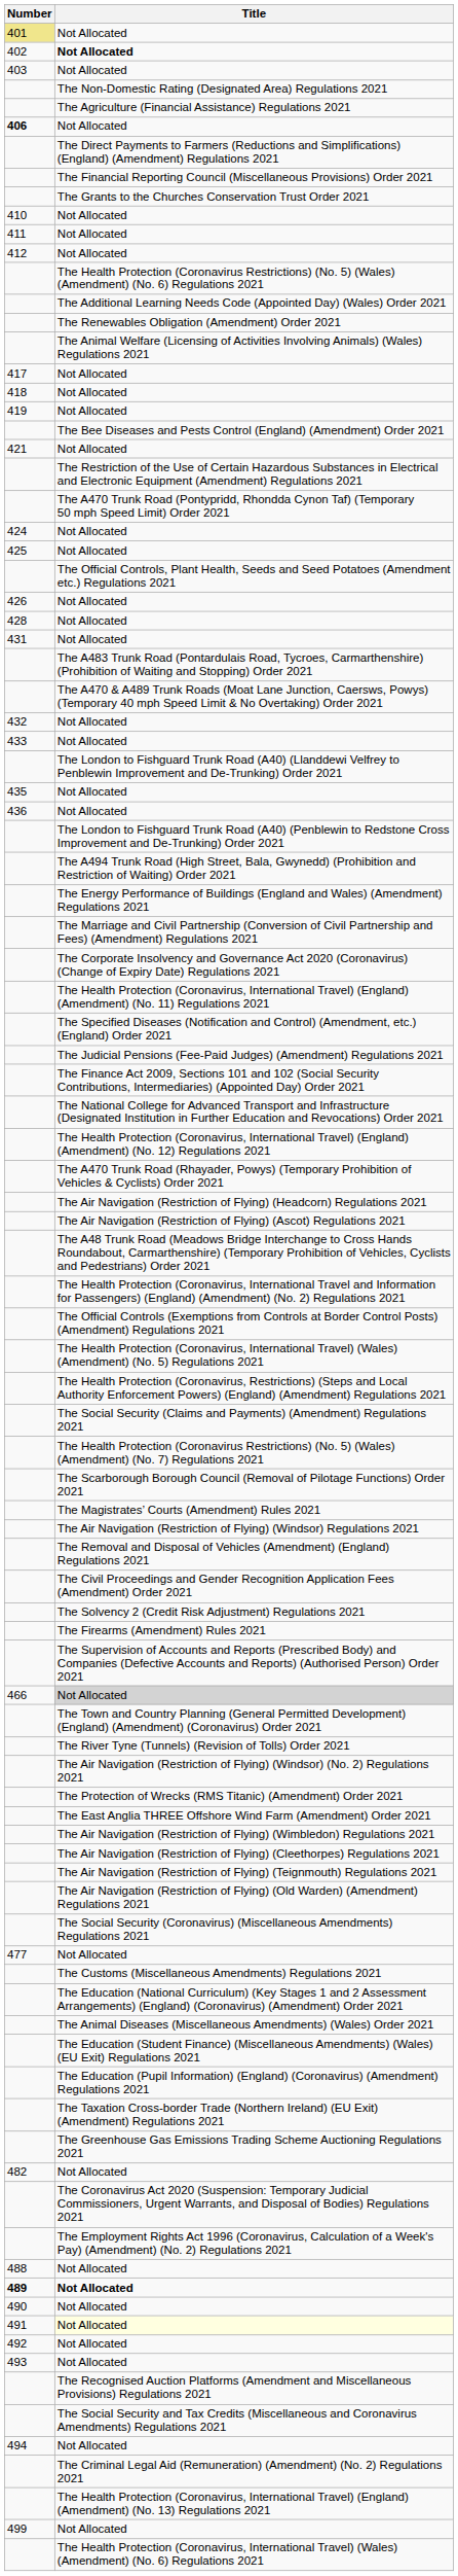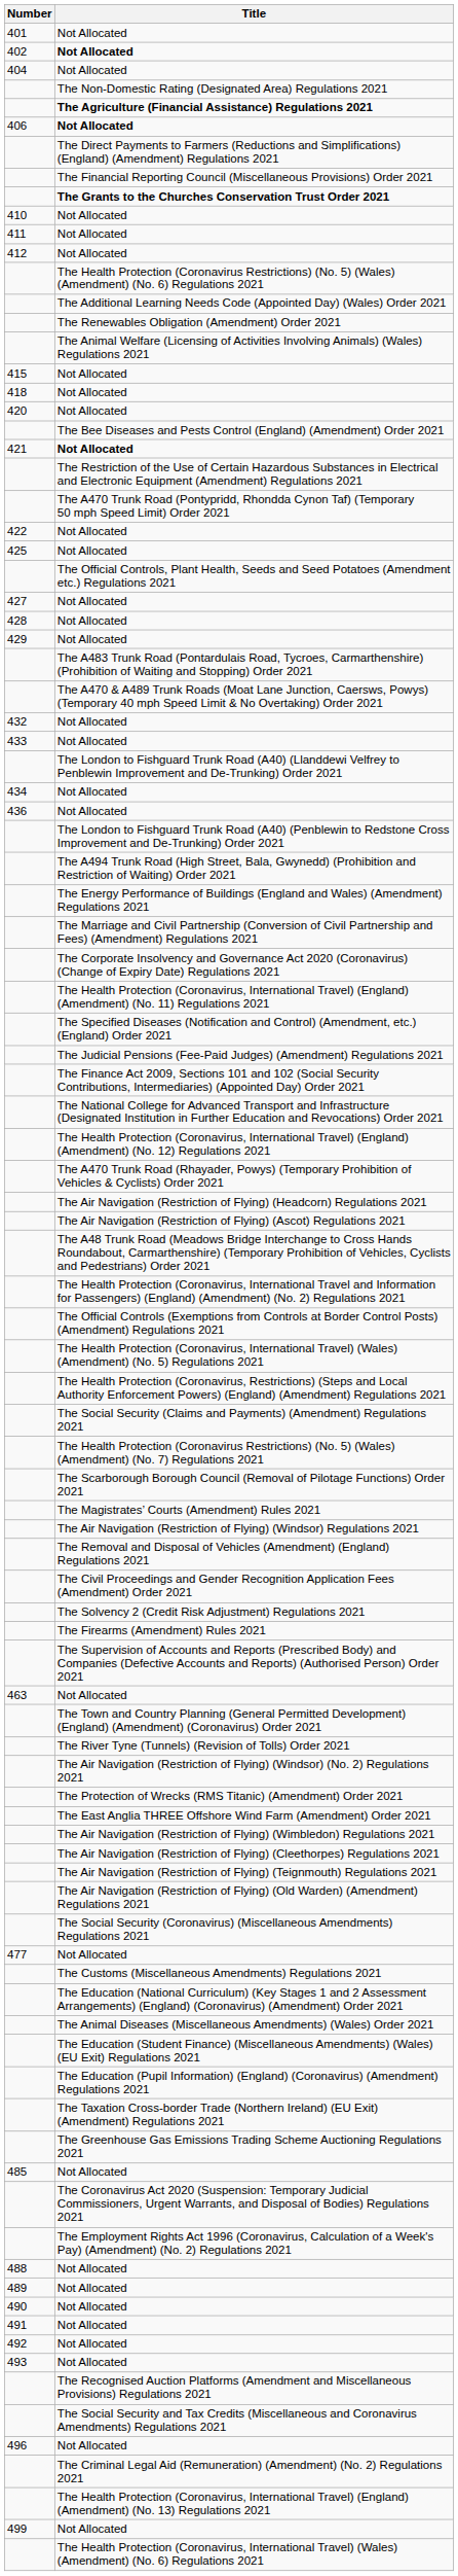row 2 | Number: khaki background -> no background
row 4 | Number: 403 -> 404
row 6 | Title: normal -> bold
row 7 | Number: bold -> normal
row 7 | Title: normal -> bold
row 10 | Title: normal -> bold
row 18 | Number: 417 -> 415
row 20 | Number: 419 -> 420
row 22 | Title: normal -> bold
row 25 | Number: 424 -> 422
row 28 | Number: 426 -> 427
row 30 | Number: 431 -> 429
row 36 | Number: 435 -> 434
row 67 | Number: 466 -> 463
row 67 | Title: lightgrey background -> no background
row 86 | Number: 482 -> 485
row 90 | Number: bold -> normal
row 90 | Title: bold -> normal
row 92 | Title: lightyellow background -> no background
row 97 | Number: 494 -> 496
